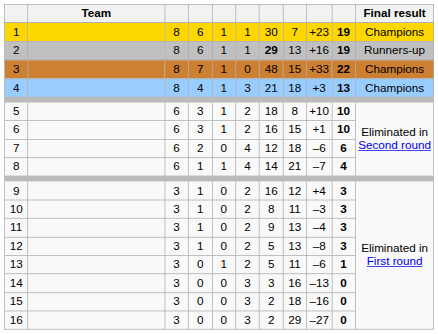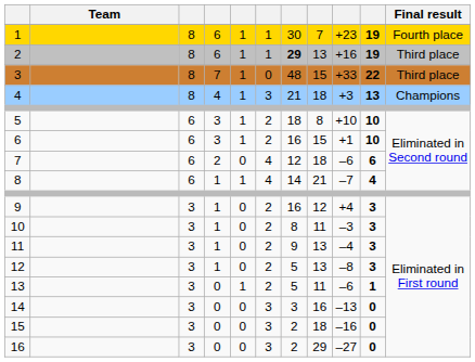row 2 | Final result: Champions -> Fourth place
row 3 | Final result: Runners-up -> Third place
row 4 | Final result: Champions -> Third place
